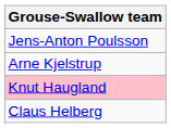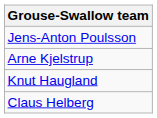row 4 | column 1: pink background -> no background
